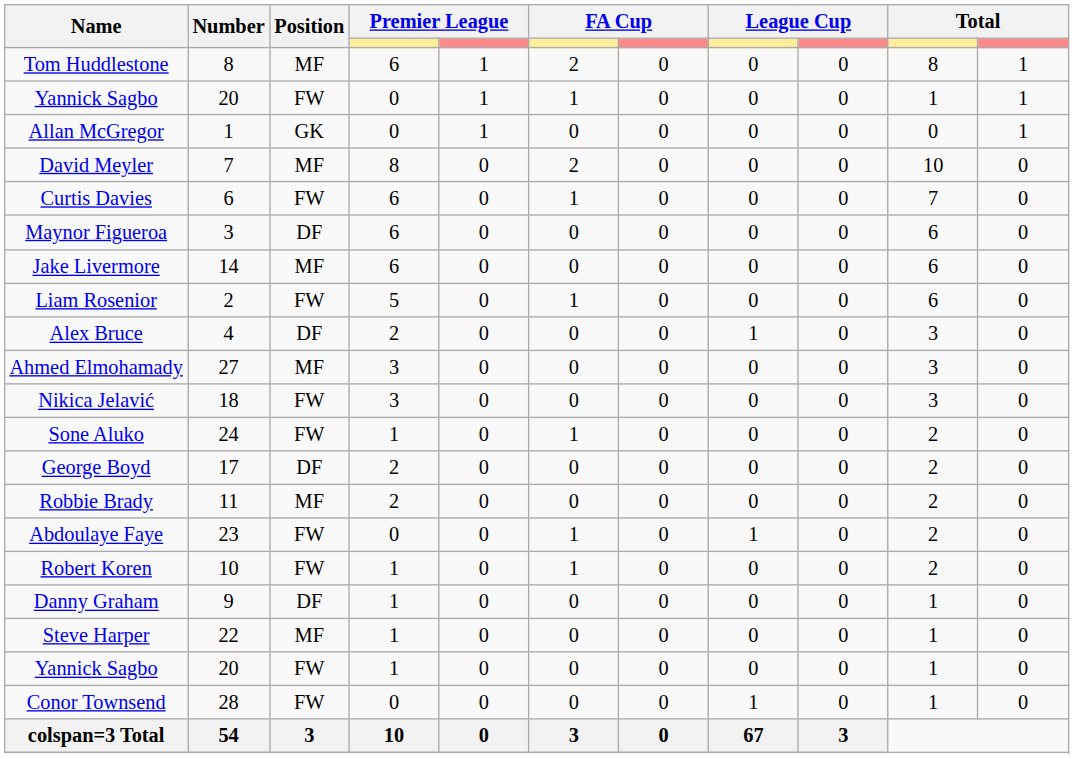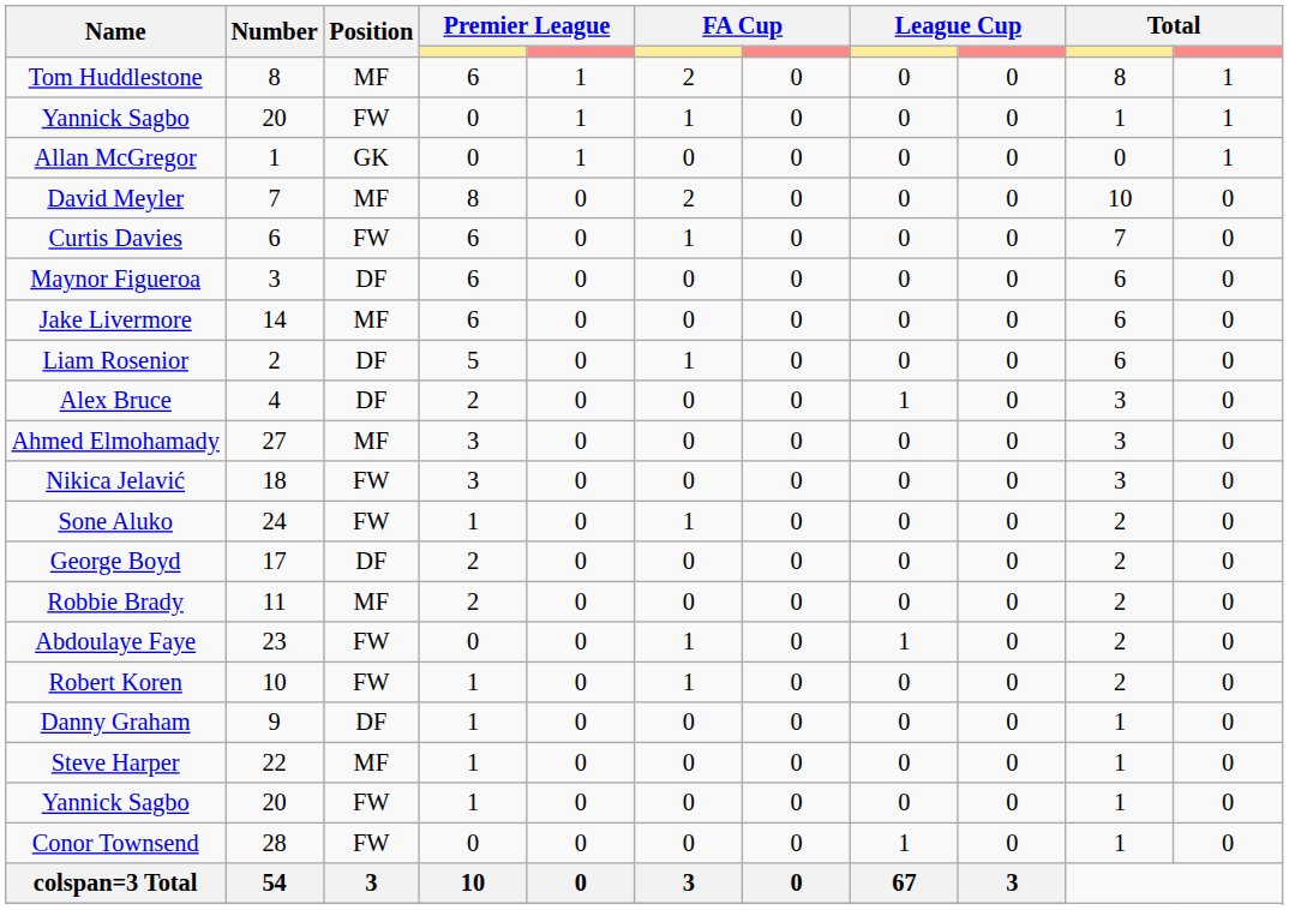Liam Rosenior | Position: FW -> DF
